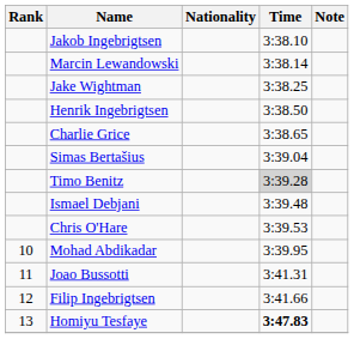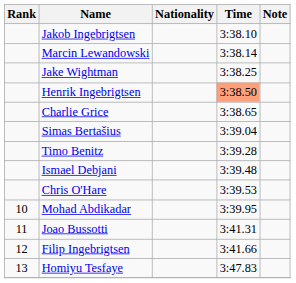Henrik Ingebrigtsen | Time: no background -> lightsalmon background
Timo Benitz | Time: lightgrey background -> no background
Homiyu Tesfaye | Time: bold -> normal
